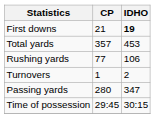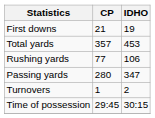First downs | IDHO: bold -> normal
rows swapped: Passing yards <-> Turnovers
